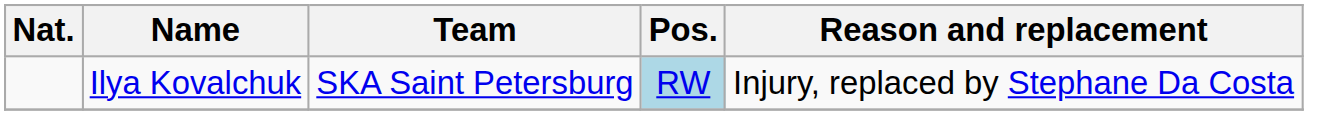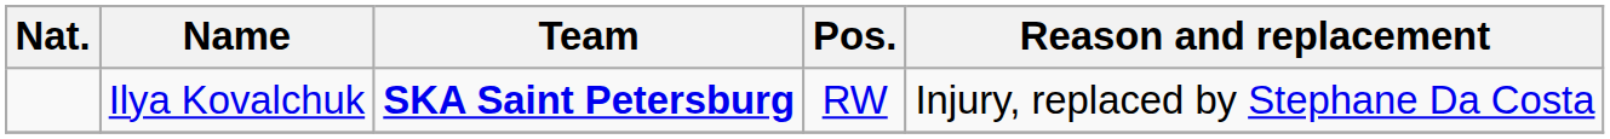Ilya Kovalchuk | Team: normal -> bold
Ilya Kovalchuk | Pos.: lightblue background -> no background
